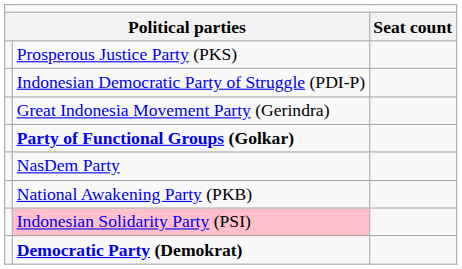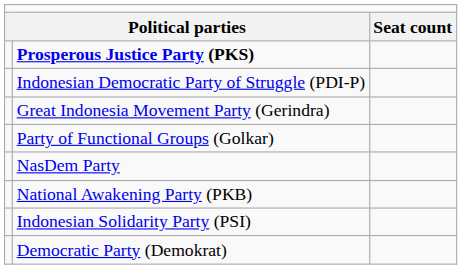Prosperous Justice Party (PKS) | column 2: normal -> bold
Party of Functional Groups (Golkar) | column 2: bold -> normal
Indonesian Solidarity Party (PSI) | column 2: pink background -> no background
Democratic Party (Demokrat) | column 2: bold -> normal
